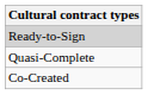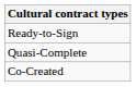row 2 | column 1: lightgrey background -> no background
